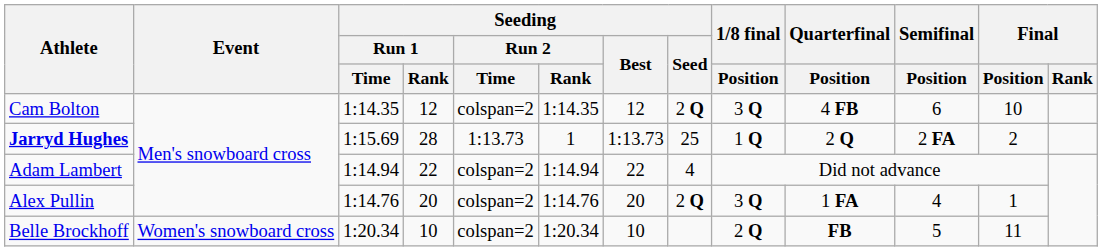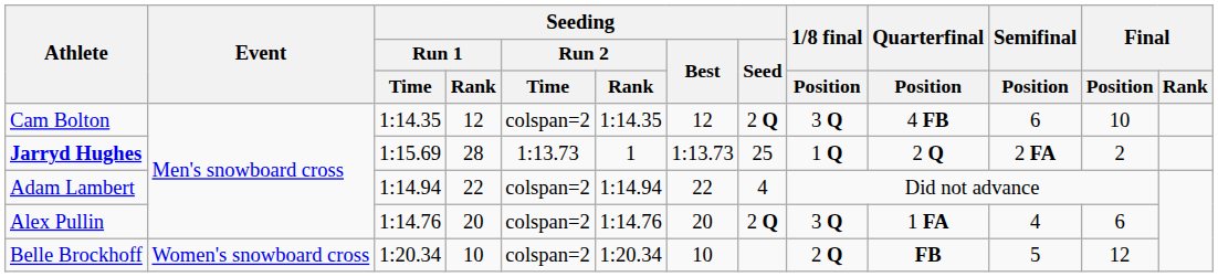Alex Pullin | Final / Position: 1 -> 6
Belle Brockhoff | Final / Position: 11 -> 12
